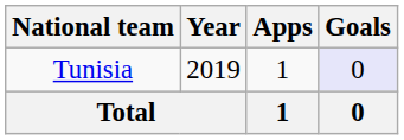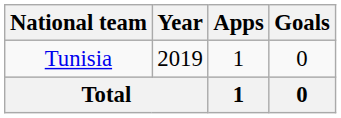Tunisia | Goals: lavender background -> no background
